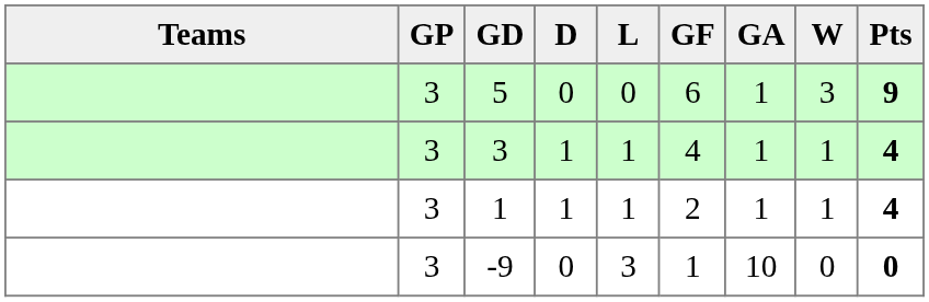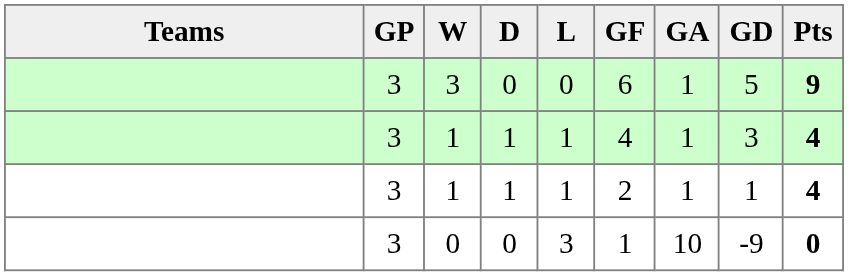columns swapped: W <-> GD
